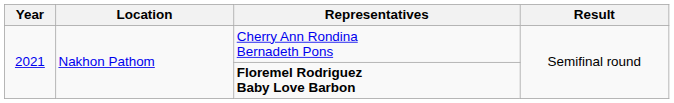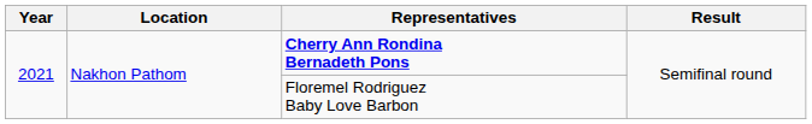Cherry Ann Rondina Bernadeth Pons | Representatives: normal -> bold
Floremel Rodriguez Baby Love Barbon | Representatives: bold -> normal
